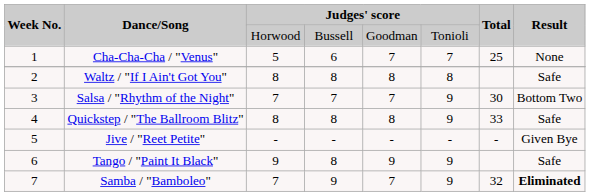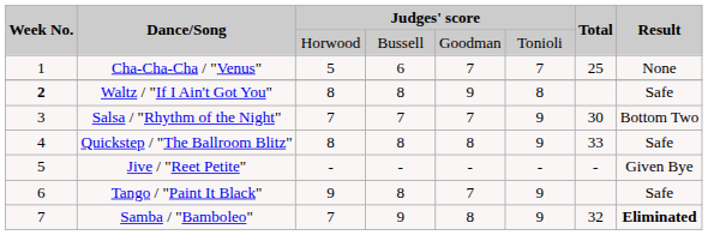Waltz / "If I Ain't Got You" | Week No.: normal -> bold
Waltz / "If I Ain't Got You" | column 5: 8 -> 9
Tango / "Paint It Black" | column 5: 9 -> 7
Samba / "Bamboleo" | column 5: 7 -> 8
